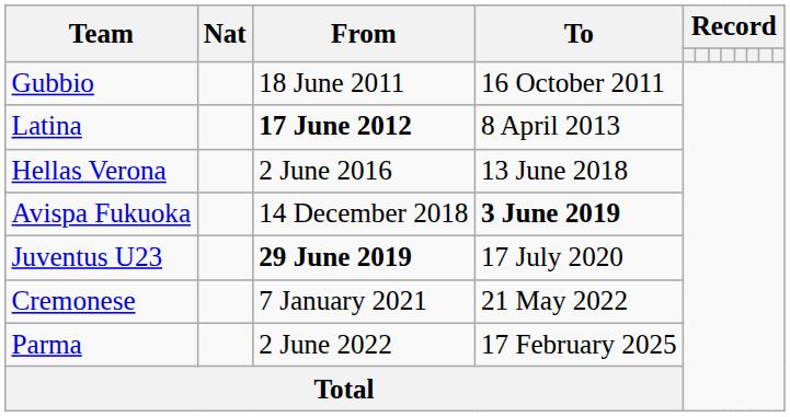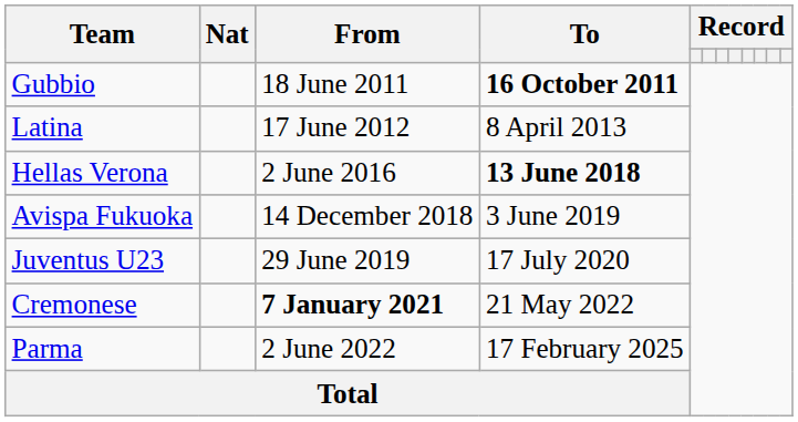Gubbio | To: normal -> bold
Latina | From: bold -> normal
Hellas Verona | To: normal -> bold
Avispa Fukuoka | To: bold -> normal
Juventus U23 | From: bold -> normal
Cremonese | From: normal -> bold
